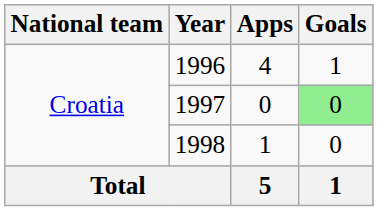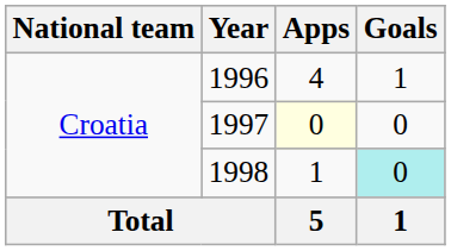1997 | Apps: no background -> lightyellow background
1997 | Goals: lightgreen background -> no background
1998 | Goals: no background -> paleturquoise background
